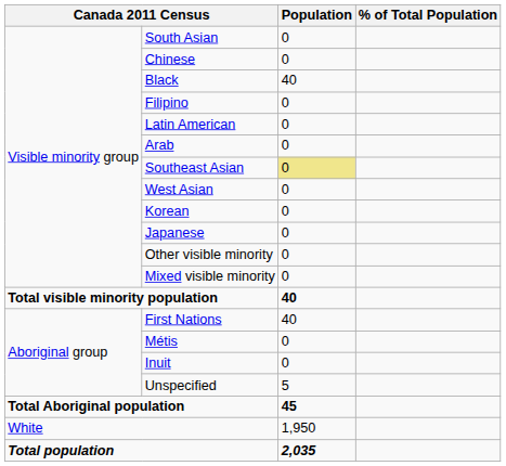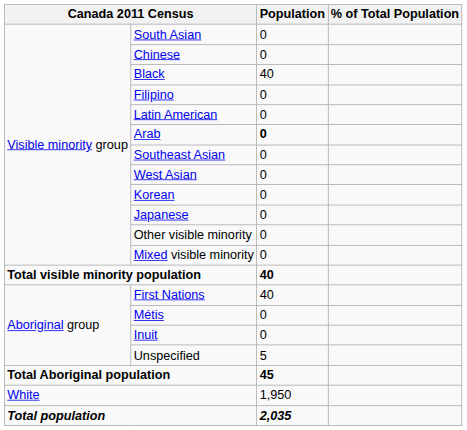Arab | Population: normal -> bold
Southeast Asian | Population: khaki background -> no background
